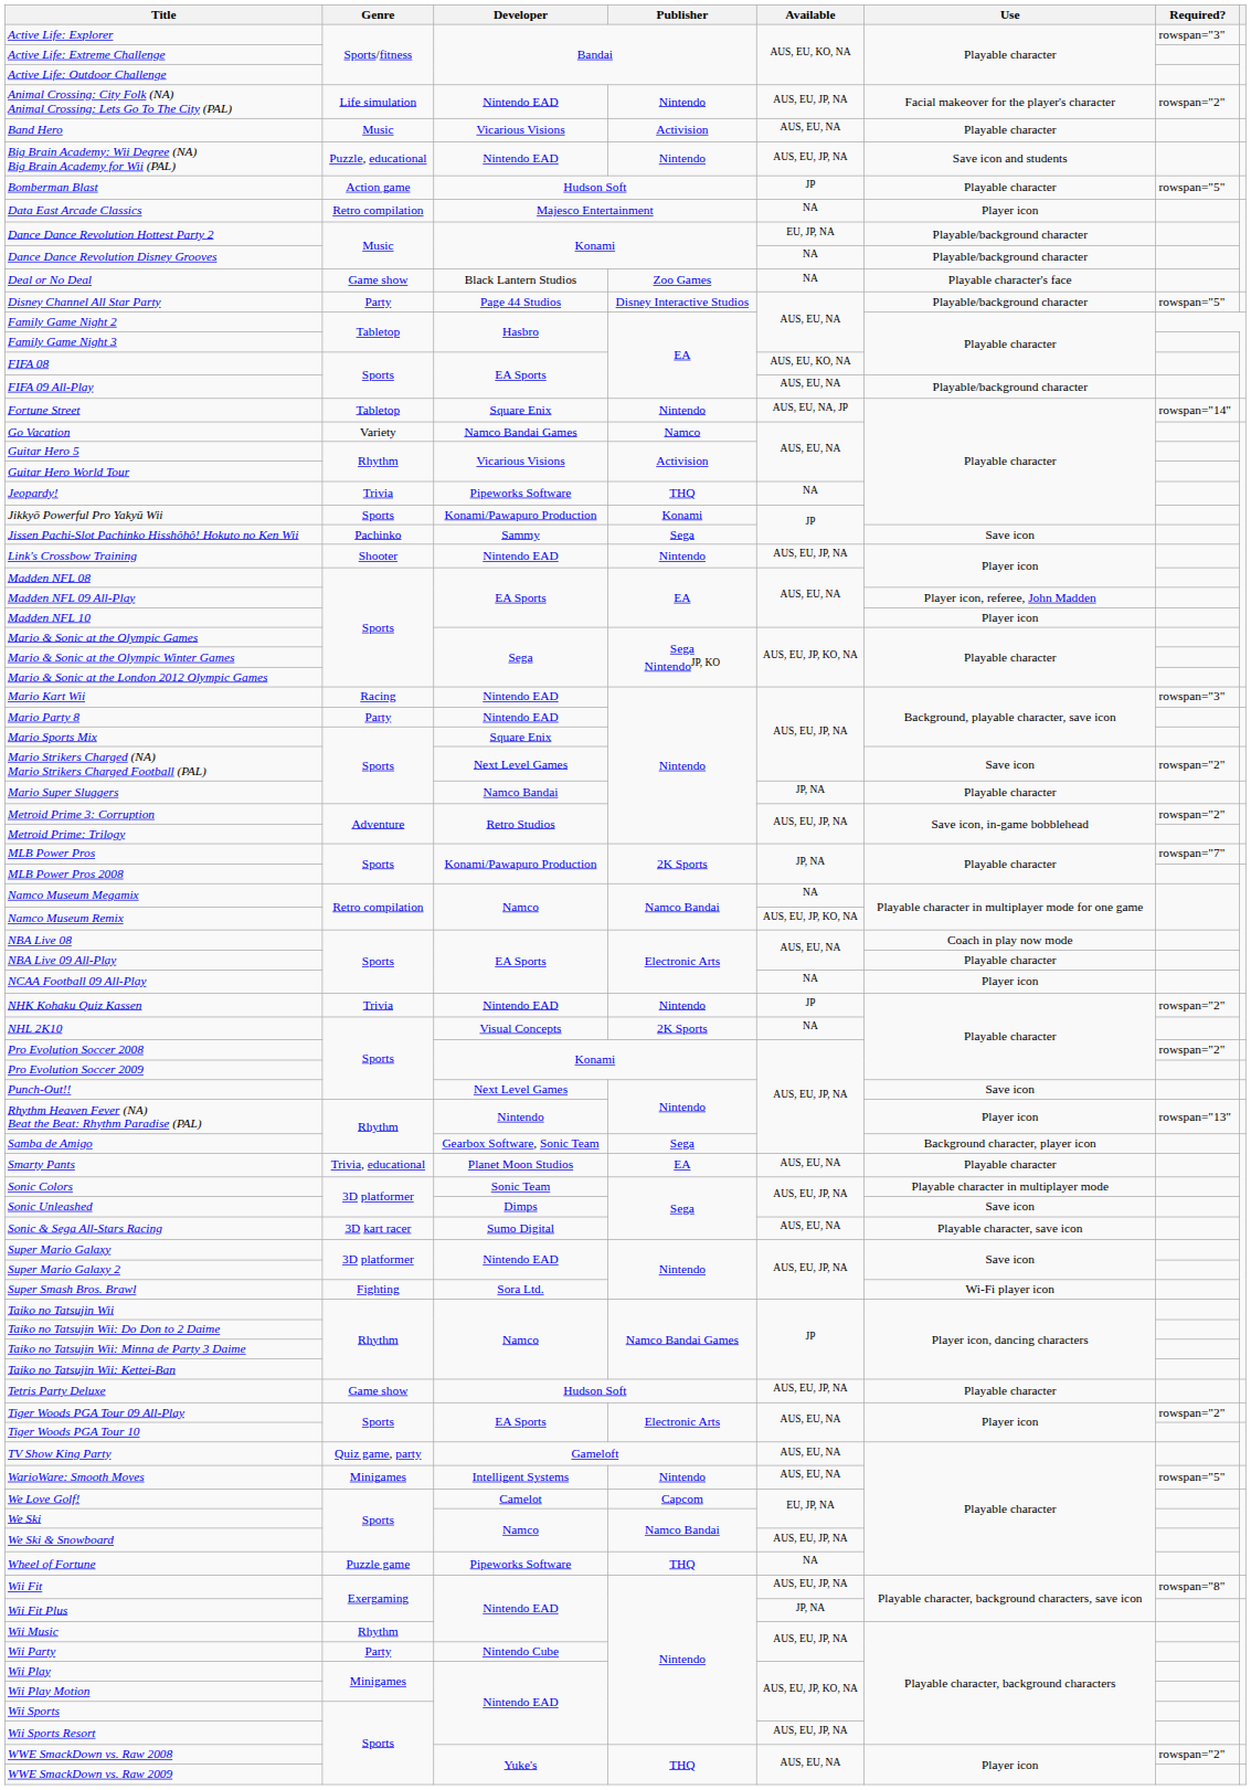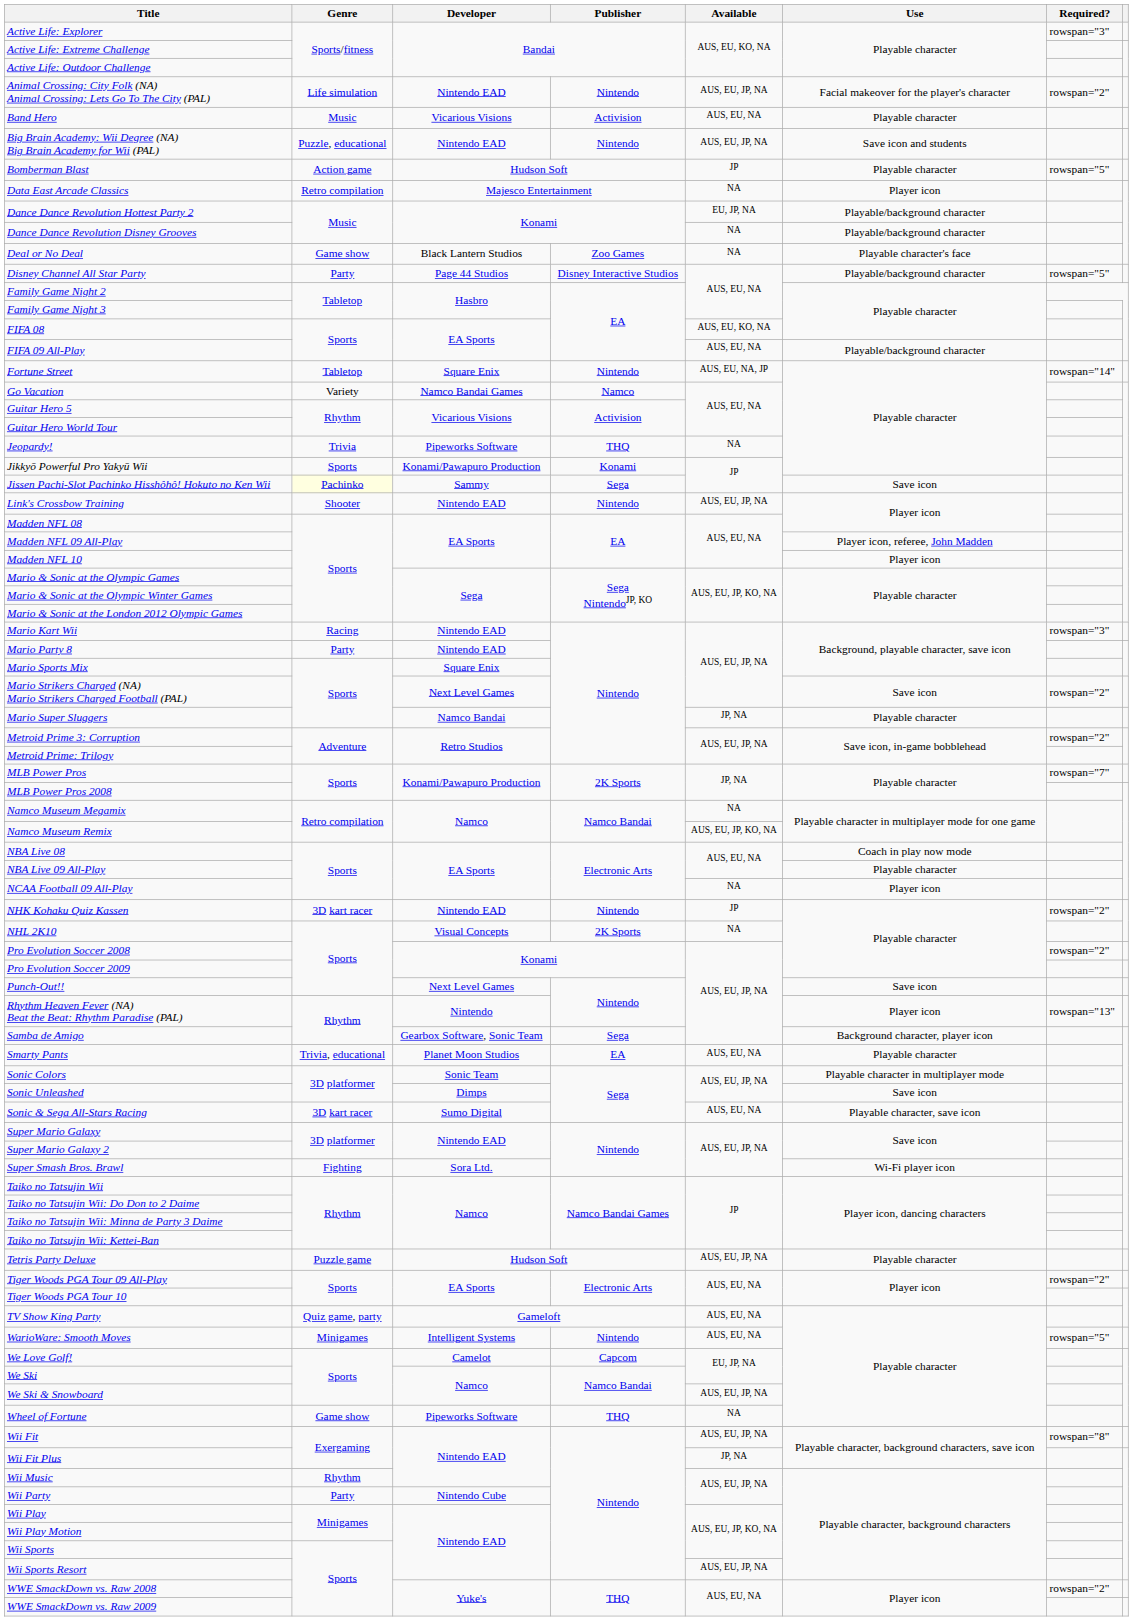Jissen Pachi-Slot Pachinko Hisshôhô! Hokuto no Ken Wii | Genre: no background -> lightyellow background
NHK Kohaku Quiz Kassen | Genre: Trivia -> 3D kart racer
Tetris Party Deluxe | Genre: Game show -> Puzzle game
Wheel of Fortune | Genre: Puzzle game -> Game show
